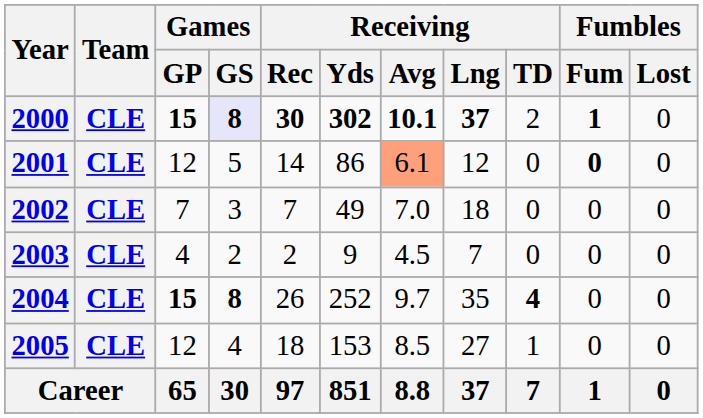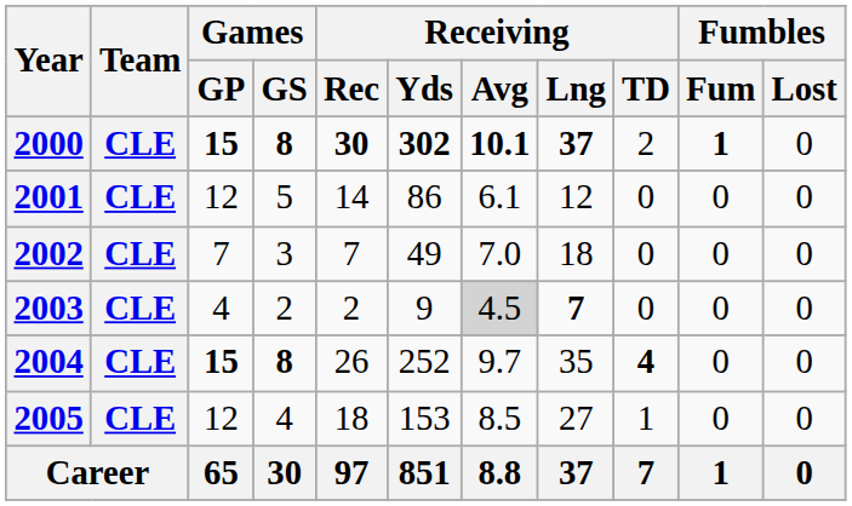2000 | Games / GS: lavender background -> no background
2001 | Receiving / Avg: lightsalmon background -> no background
2001 | Fumbles / Fum: bold -> normal
2003 | Receiving / Avg: no background -> lightgrey background
2003 | Receiving / Lng: normal -> bold
